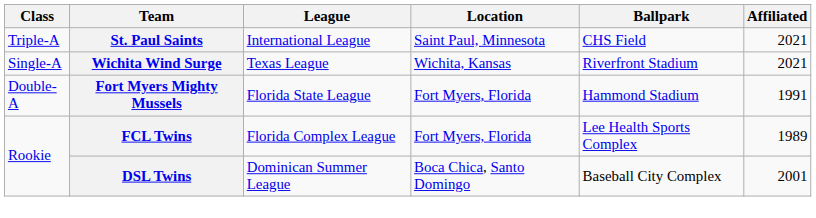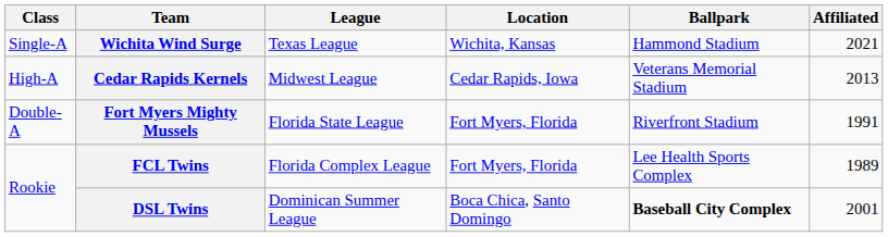- row: Triple-A | St. Paul Saints | International League | Saint Paul, Minnesota | CHS Field | 2021
Wichita Wind Surge | Ballpark: Riverfront Stadium -> Hammond Stadium
+ row: High-A | Cedar Rapids Kernels | Midwest League | Cedar Rapids, Iowa | Veterans Memorial Stadium | 2013
Fort Myers Mighty Mussels | Ballpark: Hammond Stadium -> Riverfront Stadium
DSL Twins | Ballpark: normal -> bold
